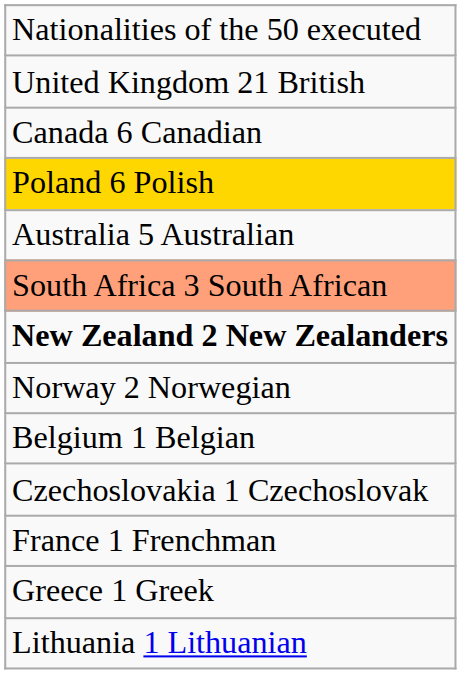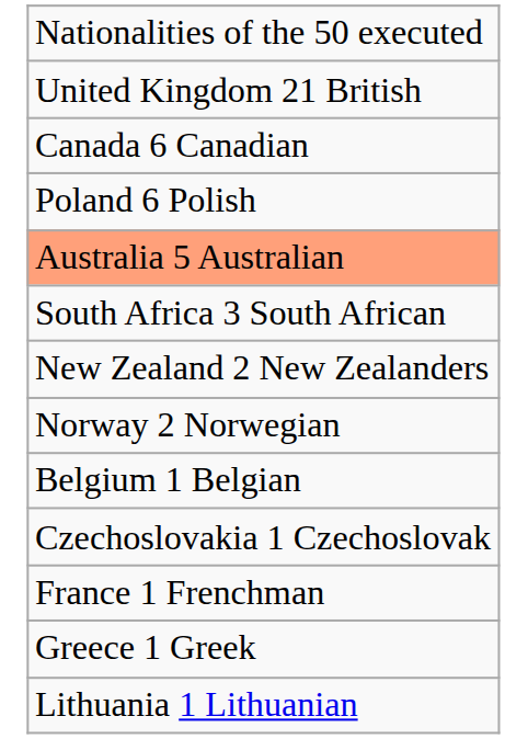row 4 | column 1: gold background -> no background
row 5 | column 1: no background -> lightsalmon background
row 6 | column 1: lightsalmon background -> no background
row 7 | column 1: bold -> normal
